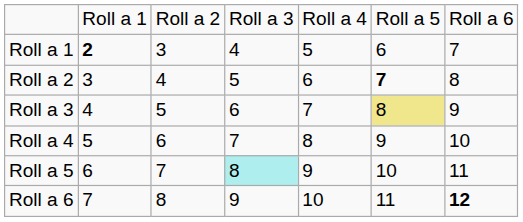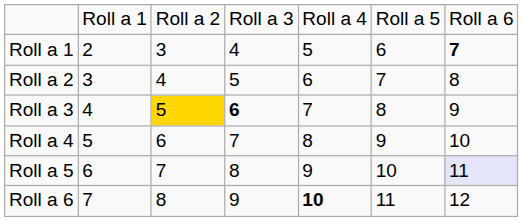row 2 | column 2: bold -> normal
row 2 | column 7: normal -> bold
row 3 | column 6: bold -> normal
row 4 | column 3: no background -> gold background
row 4 | column 4: normal -> bold
row 4 | column 6: khaki background -> no background
row 6 | column 4: paleturquoise background -> no background
row 6 | column 7: no background -> lavender background
row 7 | column 5: normal -> bold
row 7 | column 7: bold -> normal
